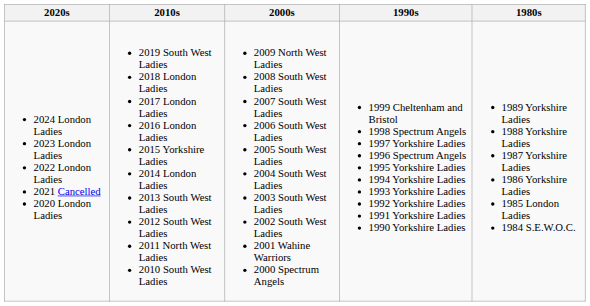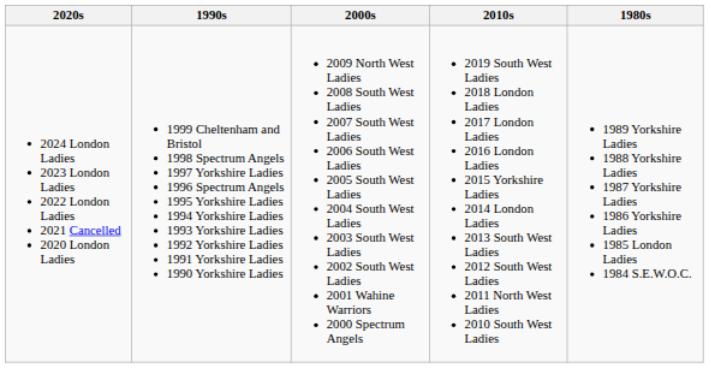columns swapped: 2010s <-> 1990s
